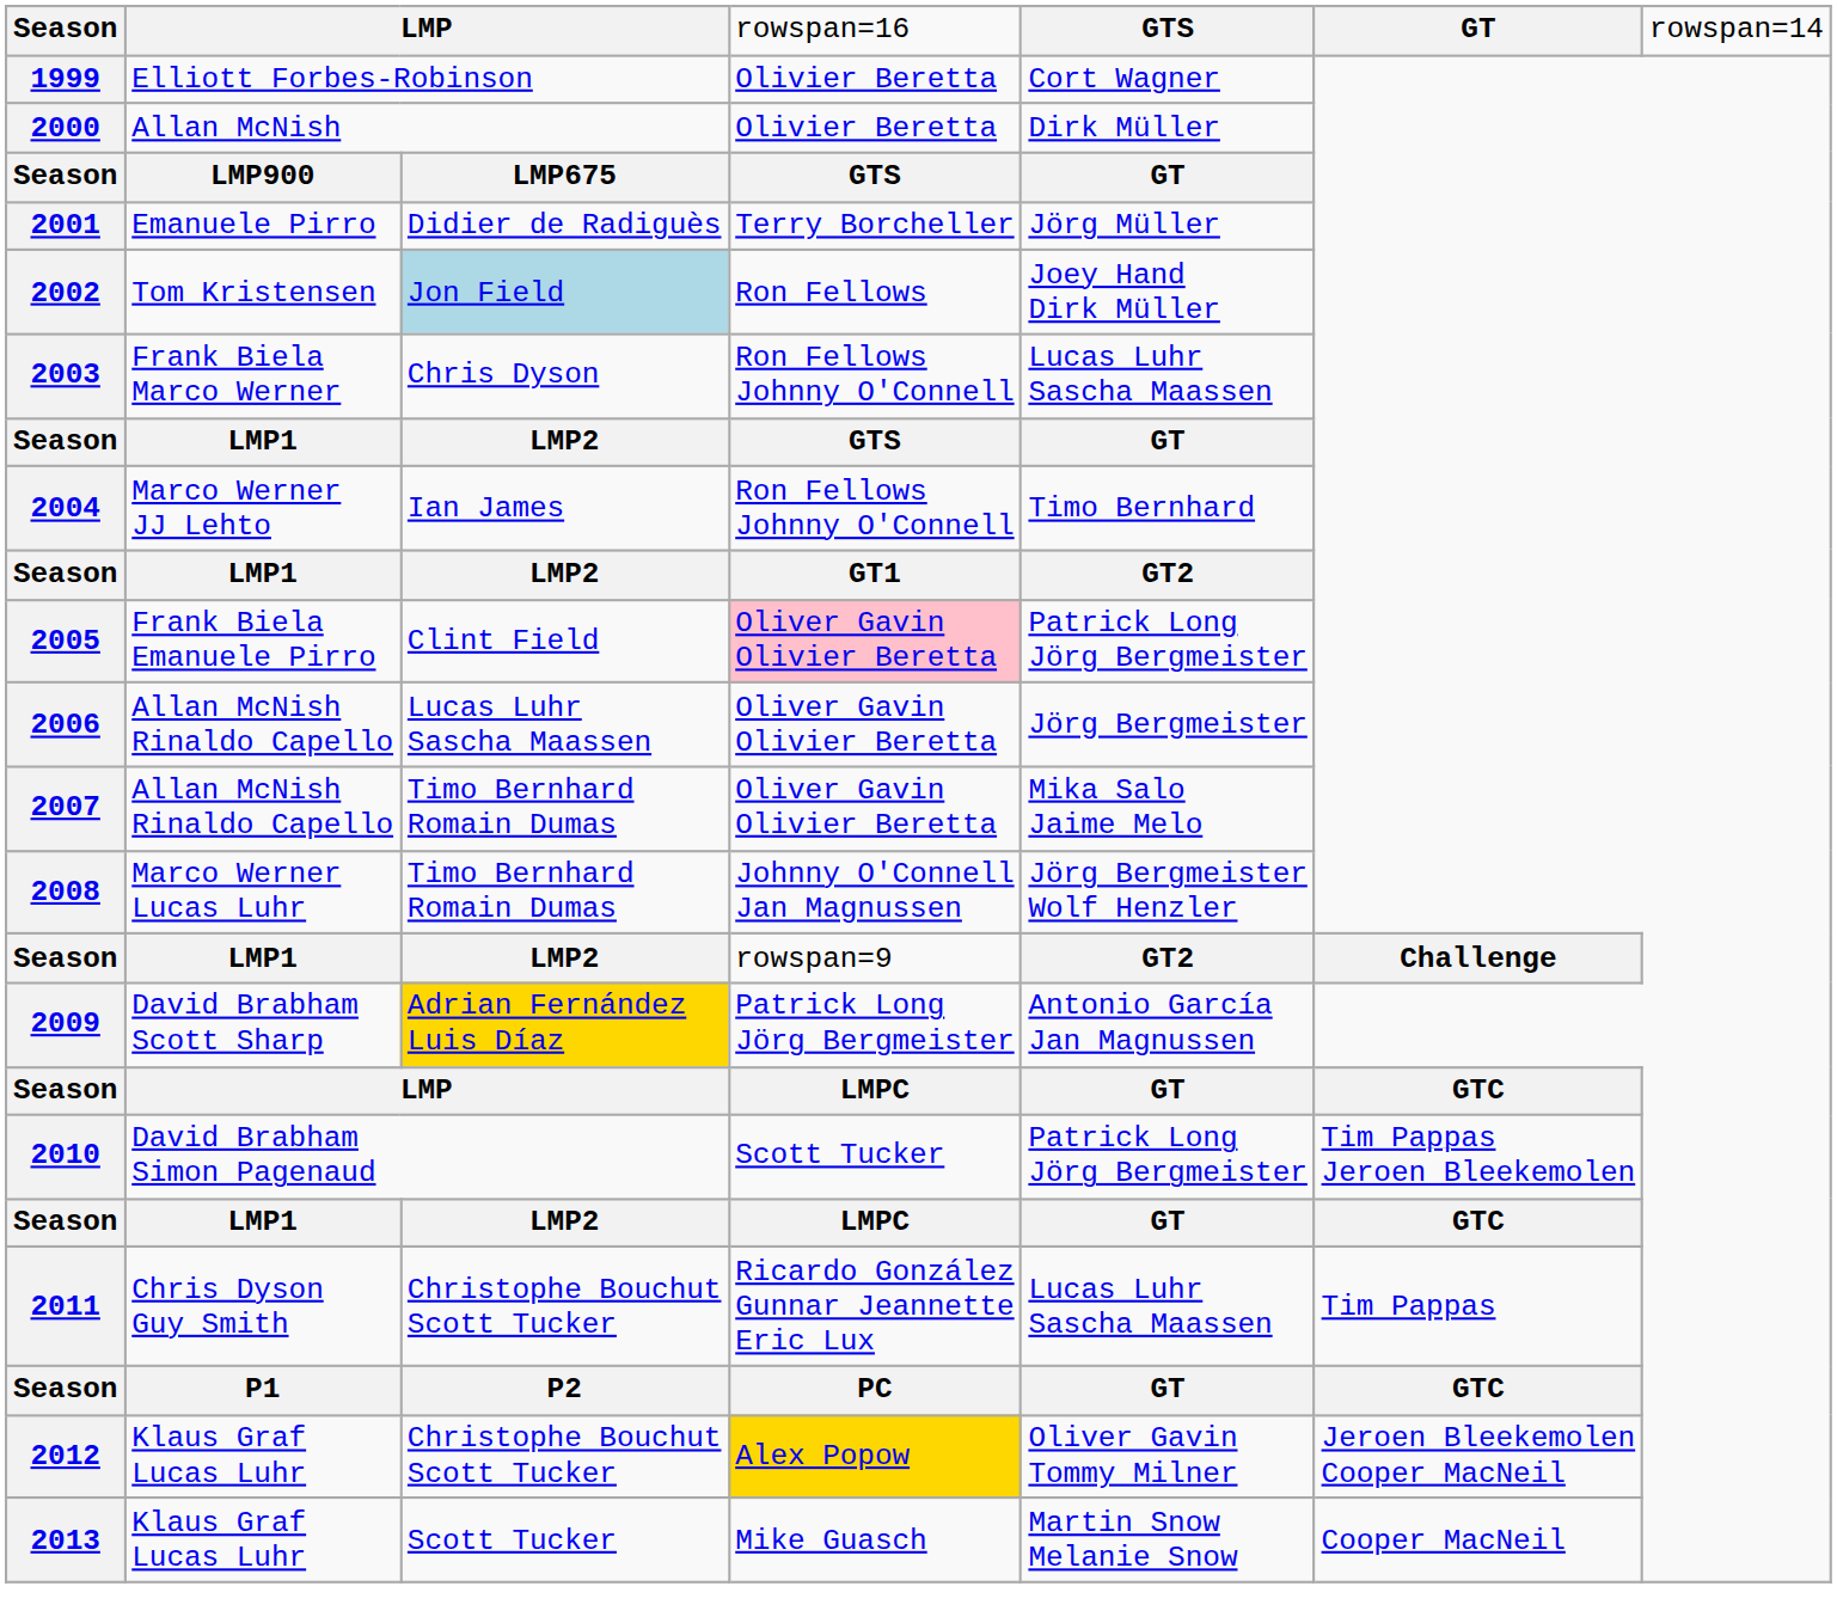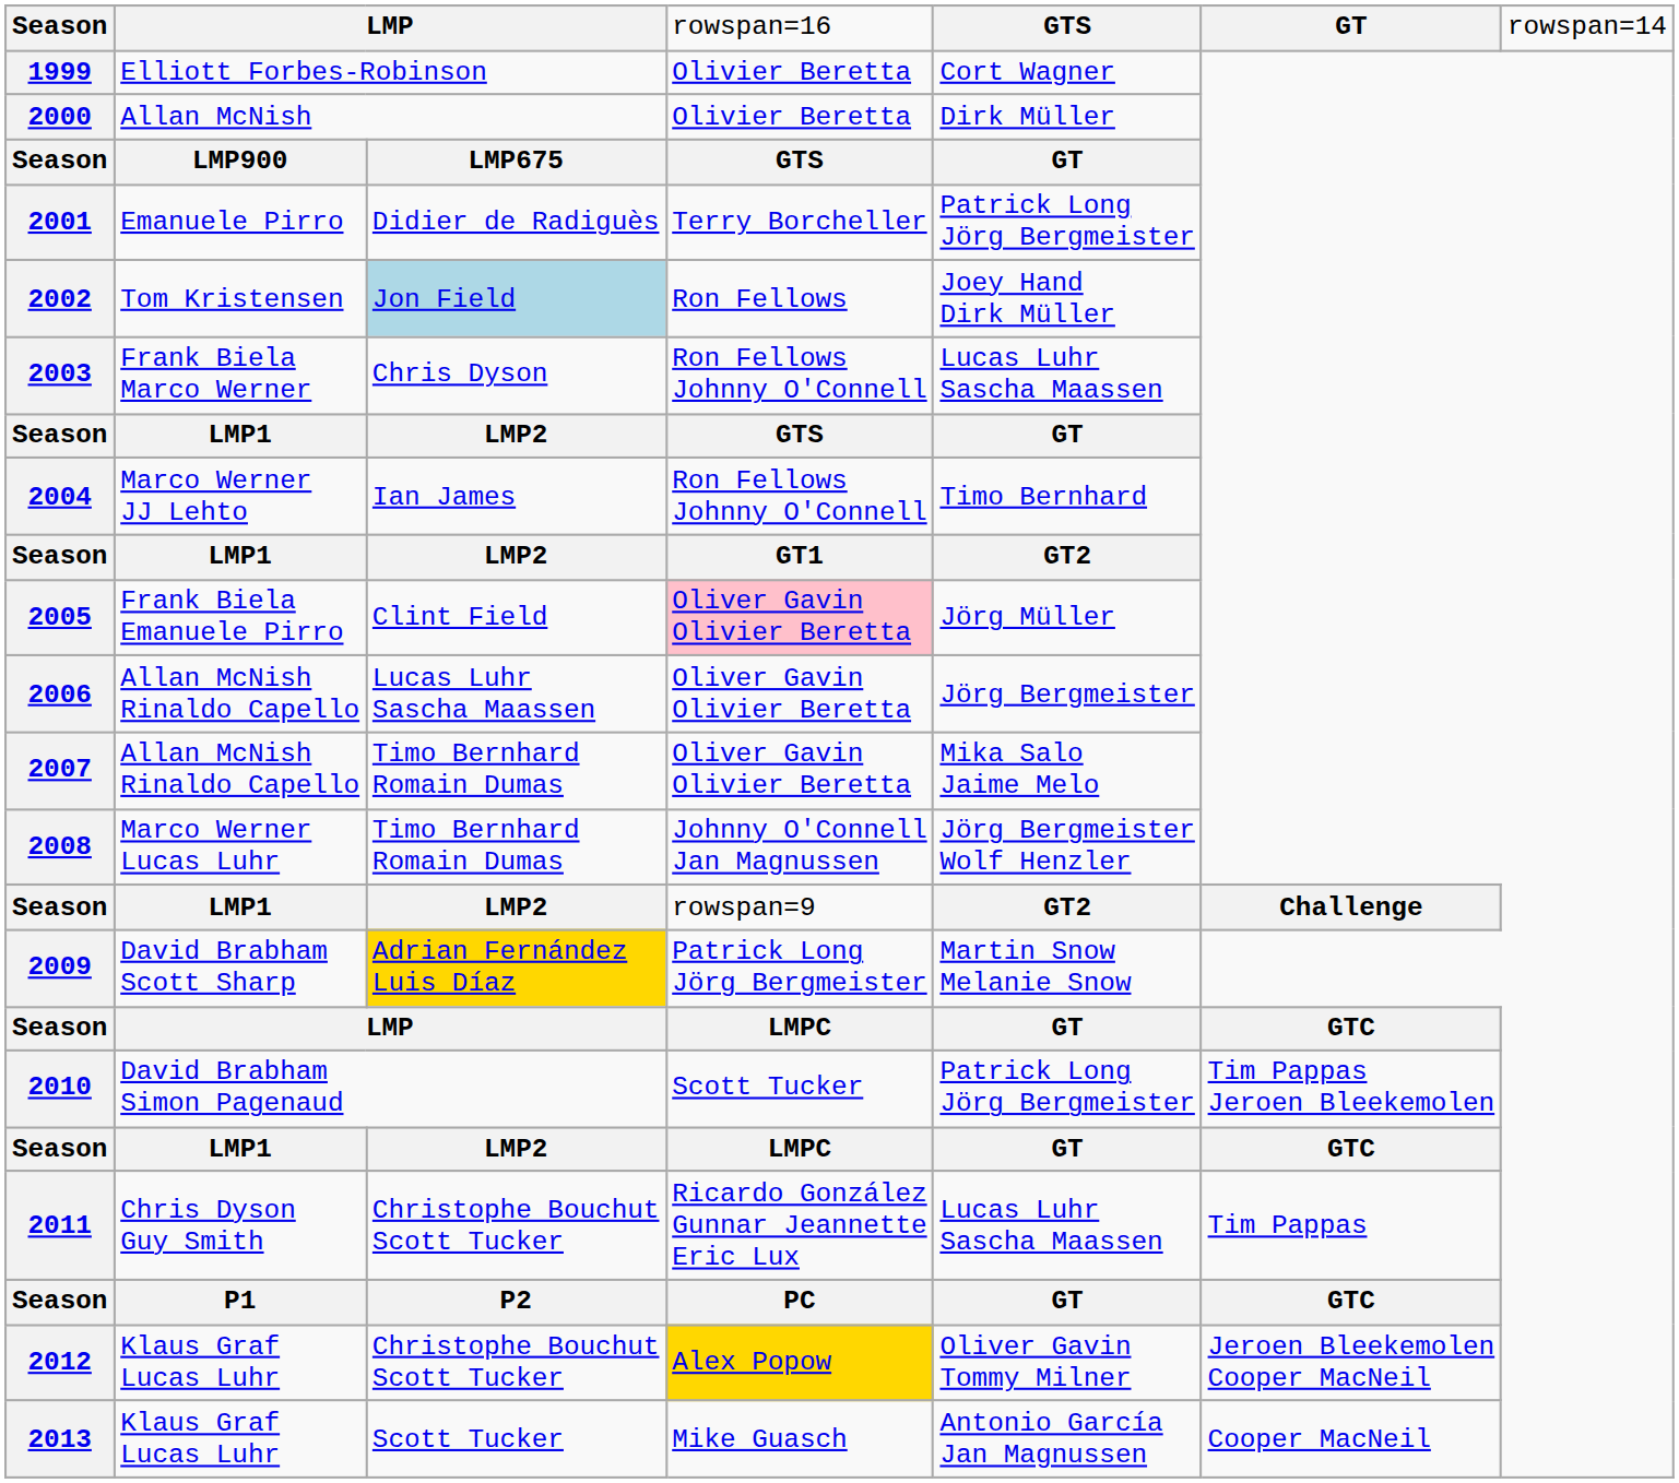2001 | column 5: Jörg Müller -> Patrick Long Jörg Bergmeister
2005 | column 5: Patrick Long Jörg Bergmeister -> Jörg Müller
2009 | column 5: Antonio García Jan Magnussen -> Martin Snow Melanie Snow
2013 | column 5: Martin Snow Melanie Snow -> Antonio García Jan Magnussen
